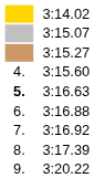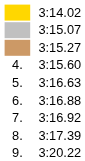3:16.63 | column 1: bold -> normal
